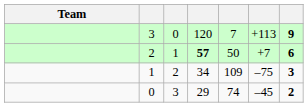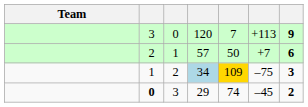row 3 | column 4: bold -> normal
row 4 | column 4: no background -> lightblue background
row 4 | column 5: no background -> gold background
row 5 | column 2: normal -> bold
